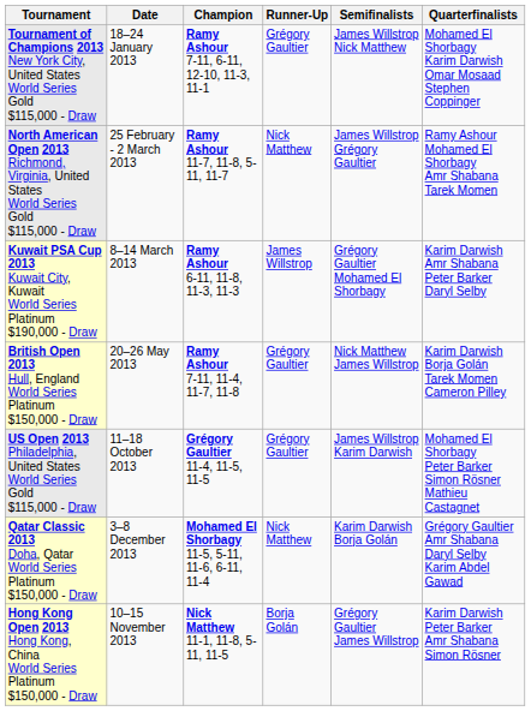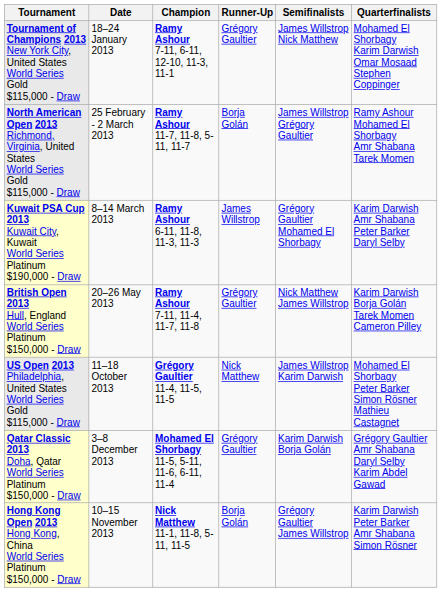row 3 | Runner-Up: Nick Matthew -> Borja Golán
row 6 | Runner-Up: Grégory Gaultier -> Nick Matthew
row 7 | Runner-Up: Nick Matthew -> Grégory Gaultier
